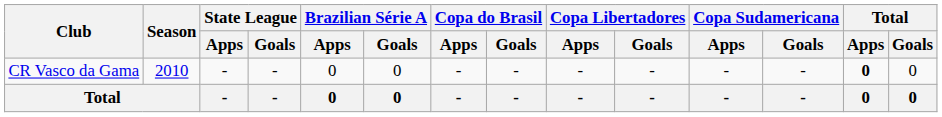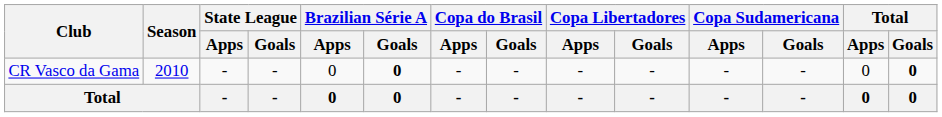CR Vasco da Gama | Brazilian Série A / Goals: normal -> bold
CR Vasco da Gama | Total / Apps: bold -> normal
CR Vasco da Gama | Total / Goals: normal -> bold
